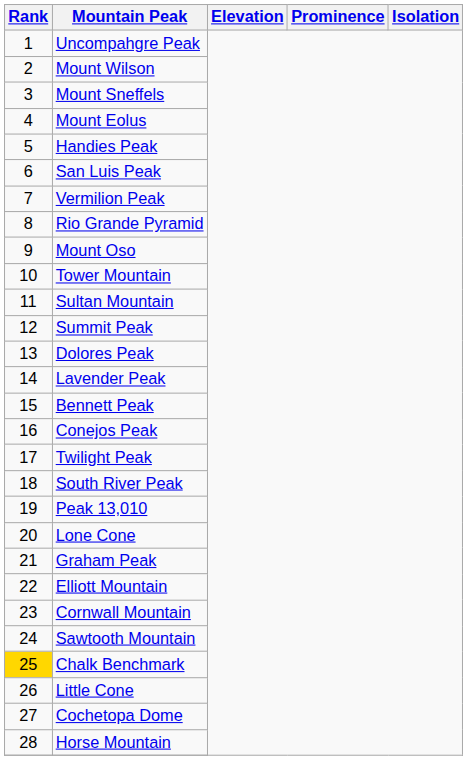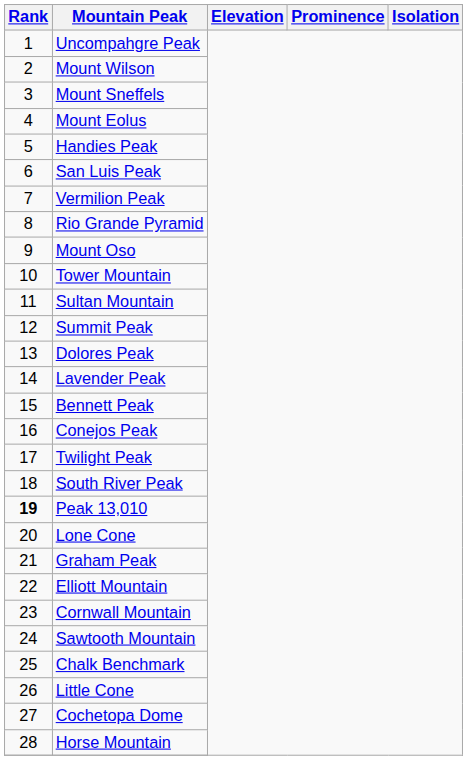Peak 13,010 | Rank: normal -> bold
Chalk Benchmark | Rank: gold background -> no background
